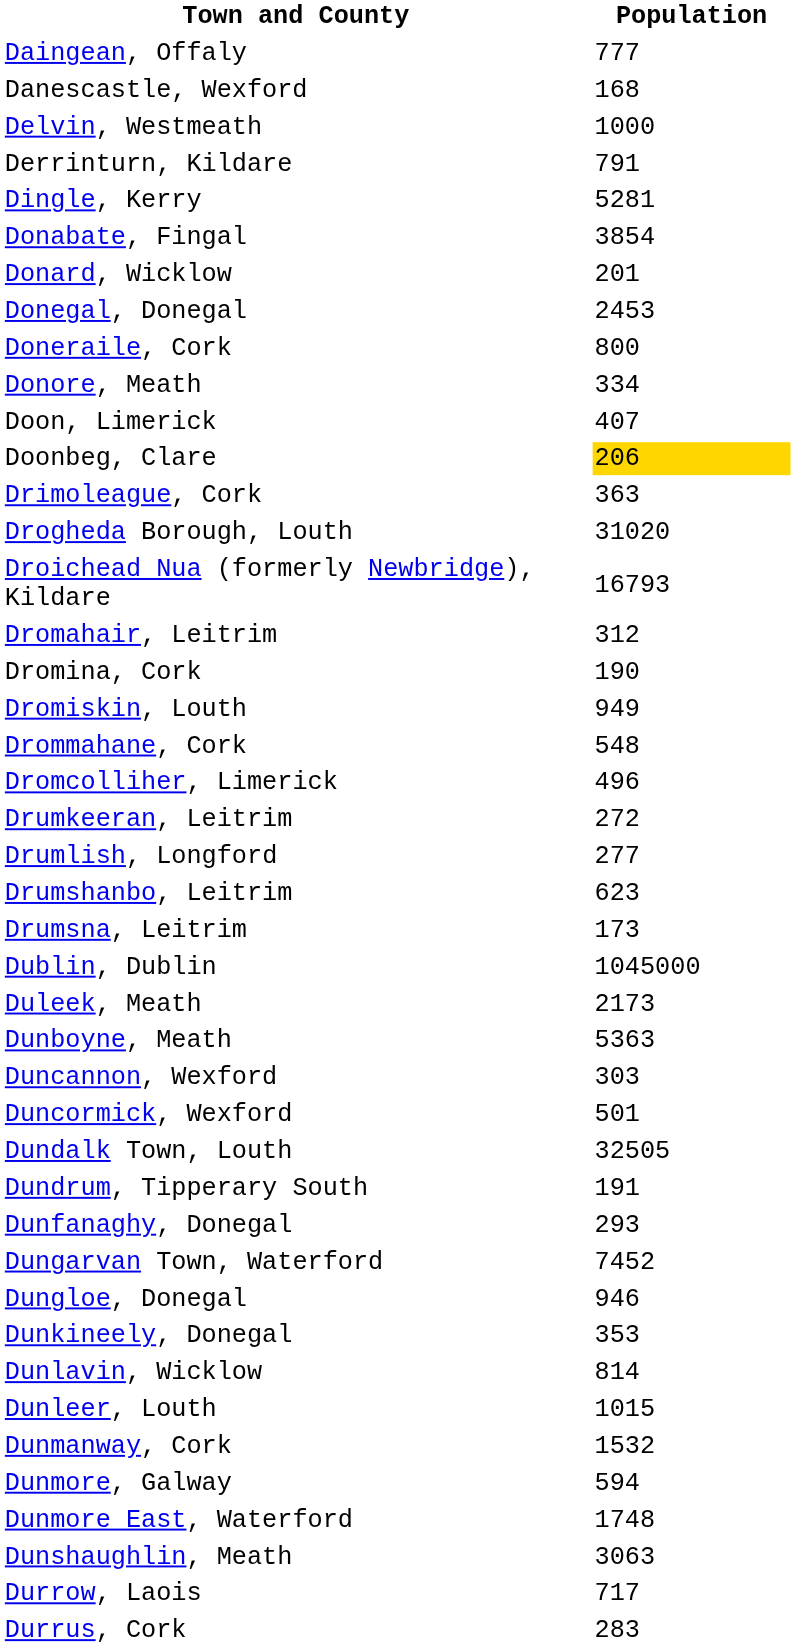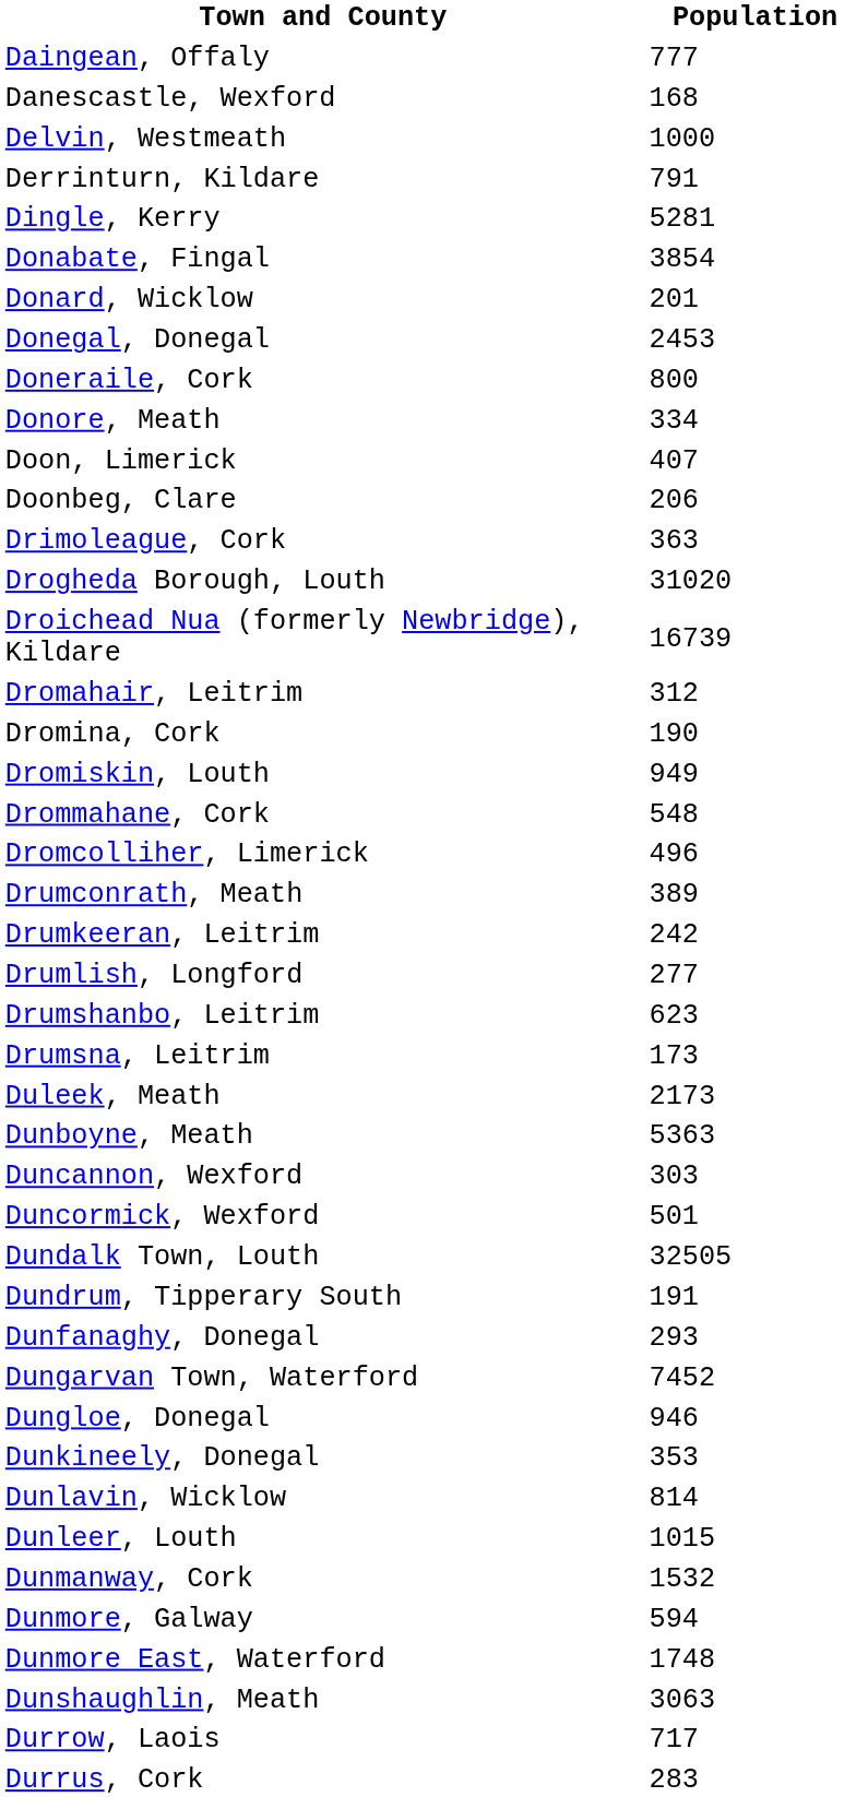Doonbeg, Clare | Population: gold background -> no background
Droichead Nua (formerly Newbridge), Kildare | Population: 16793 -> 16739
+ row: Drumconrath, Meath | 389
Drumkeeran, Leitrim | Population: 272 -> 242
- row: Dublin, Dublin | 1045000
